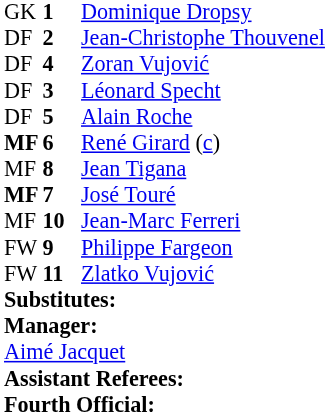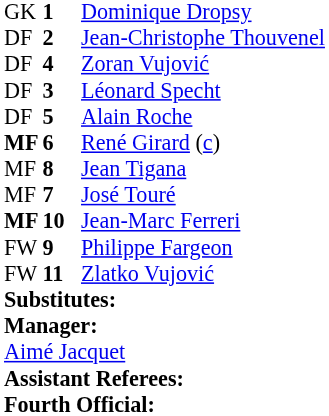José Touré | column 1: bold -> normal
Jean-Marc Ferreri | column 1: normal -> bold
